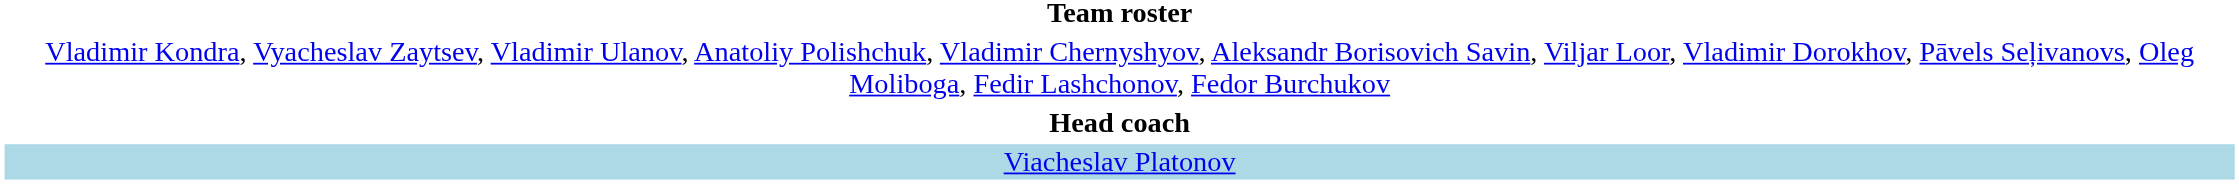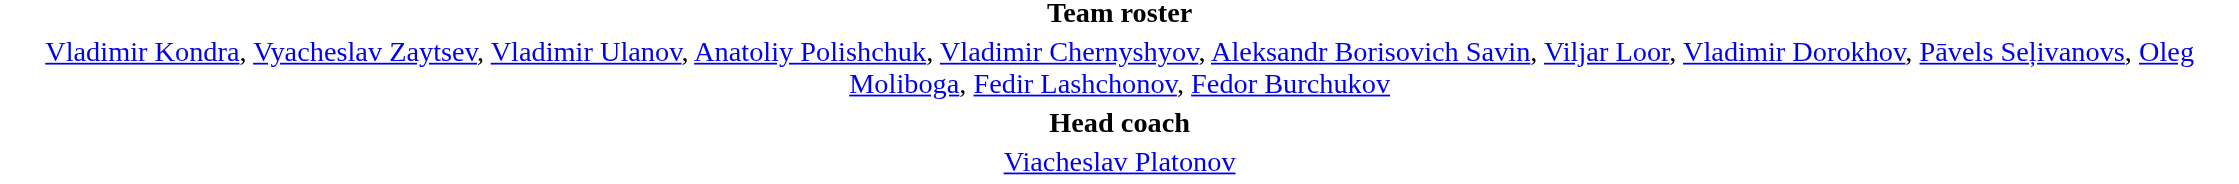row 4 | column 1: lightblue background -> no background
